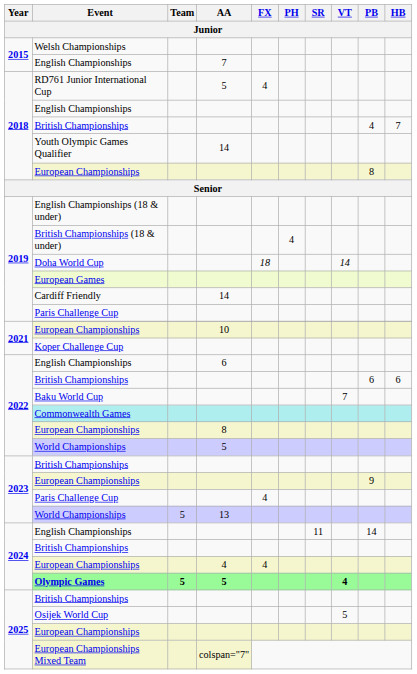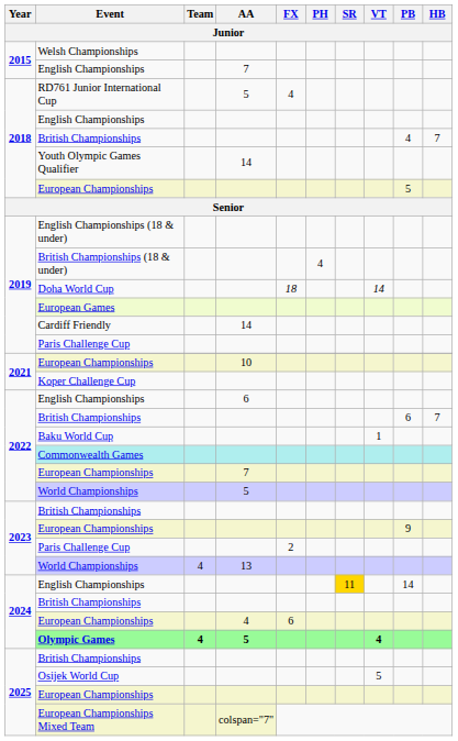2018 / European Championships | PB: 8 -> 5
2022 / British Championships | HB: 6 -> 7
Baku World Cup | VT: 7 -> 1
2022 / European Championships | AA: 8 -> 7
2023 / Paris Challenge Cup | FX: 4 -> 2
2023 / World Championships | Team: 5 -> 4
2024 / English Championships | SR: no background -> gold background
2024 / European Championships | FX: 4 -> 6
Olympic Games | Team: 5 -> 4
